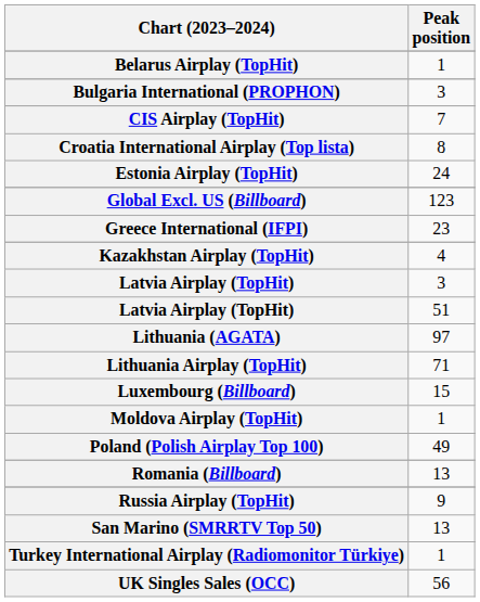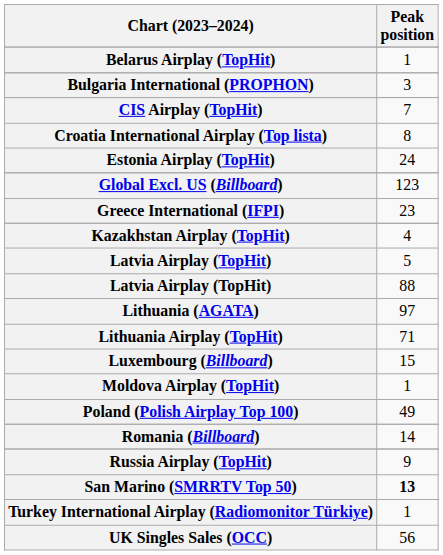row 10 | Peak position: 3 -> 5
row 11 | Peak position: 51 -> 88
row 17 | Peak position: 13 -> 14
row 19 | Peak position: normal -> bold
